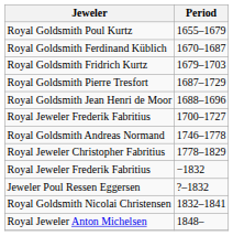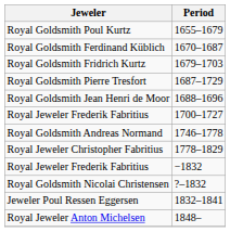row 11 | Jeweler: Jeweler Poul Ressen Eggersen -> Royal Goldsmith Nicolai Christensen
row 12 | Jeweler: Royal Goldsmith Nicolai Christensen -> Jeweler Poul Ressen Eggersen
